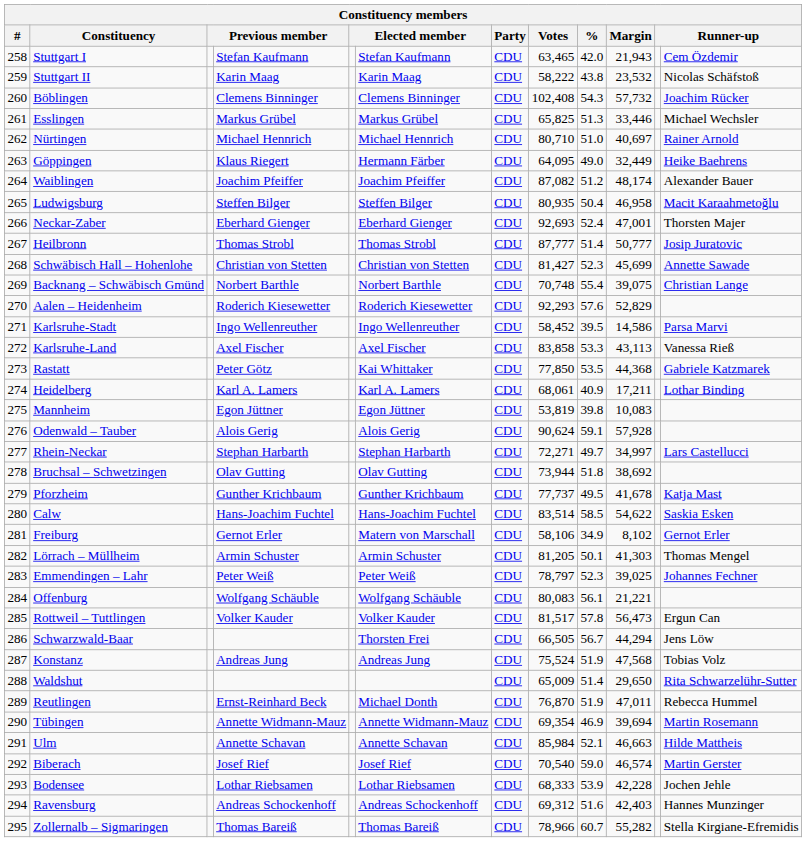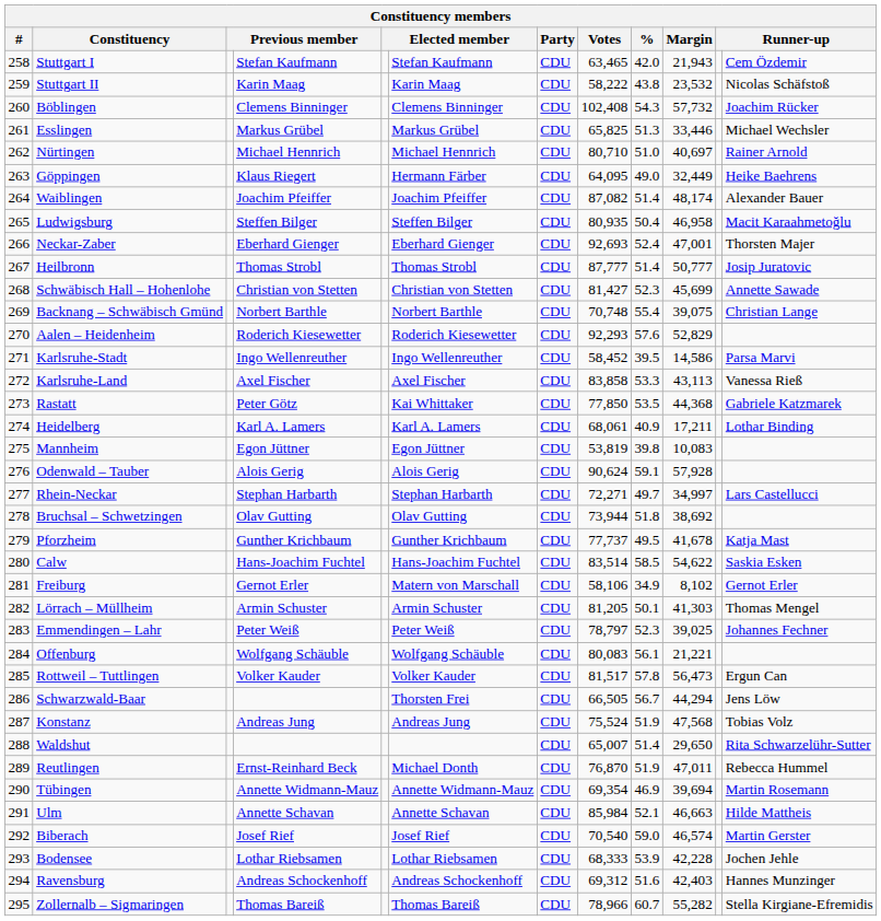Waiblingen | %: 51.2 -> 51.4
Waldshut | Votes: 65,009 -> 65,007
